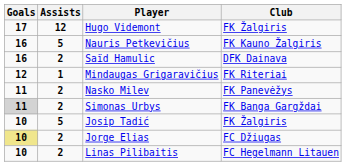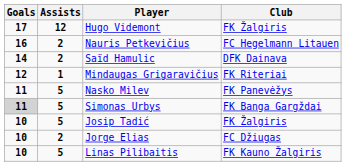Nauris Petkevičius | Assists: 5 -> 2
Nauris Petkevičius | Club: FK Kauno Žalgiris -> FC Hegelmann Litauen
Saïd Hamulic | Goals: 16 -> 14
Nasko Milev | Assists: 2 -> 5
Simonas Urbys | Assists: 2 -> 5
Jorge Elias | Goals: khaki background -> no background
Linas Pilibaitis | Assists: 2 -> 5
Linas Pilibaitis | Club: FC Hegelmann Litauen -> FK Kauno Žalgiris
